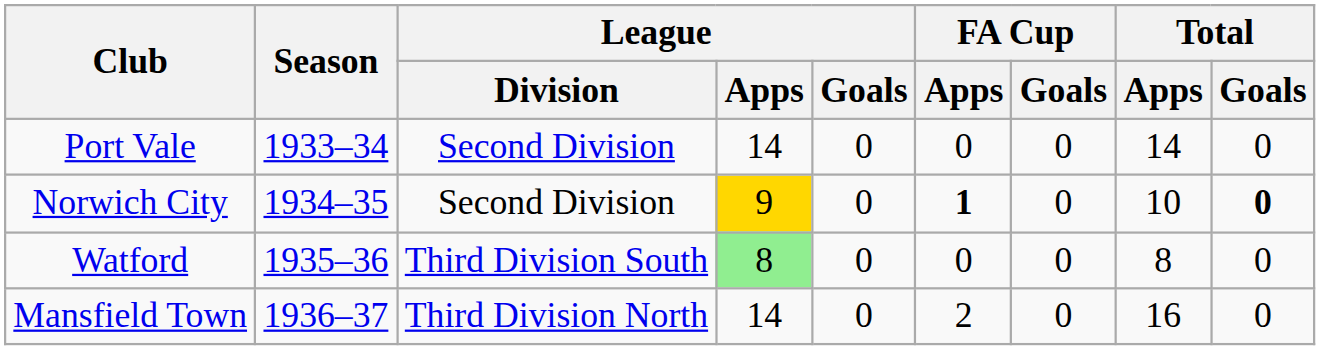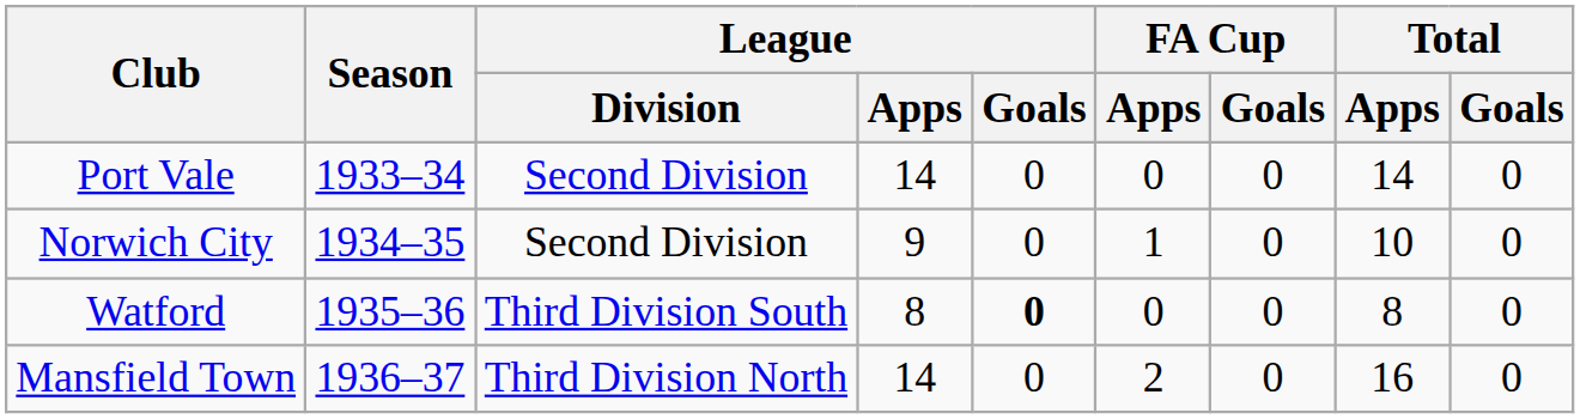Norwich City | League / Apps: gold background -> no background
Norwich City | FA Cup / Apps: bold -> normal
Norwich City | Total / Goals: bold -> normal
Watford | League / Apps: lightgreen background -> no background
Watford | League / Goals: normal -> bold
